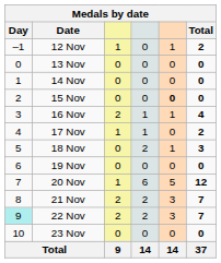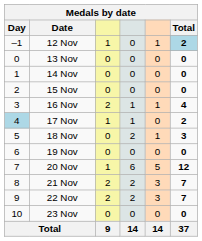12 Nov | Total: no background -> lightblue background
15 Nov | column 5: bold -> normal
17 Nov | Day: no background -> lightblue background
22 Nov | Day: paleturquoise background -> no background
